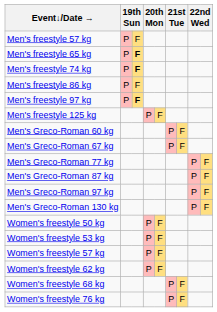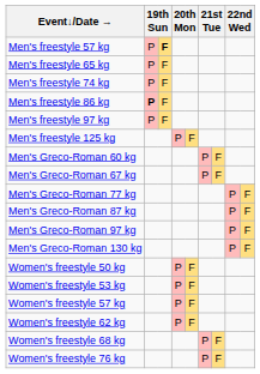Men's freestyle 57 kg | column 3: normal -> bold
Men's freestyle 65 kg | column 3: bold -> normal
Men's freestyle 74 kg | column 3: bold -> normal
Men's freestyle 86 kg | column 2: normal -> bold
Men's freestyle 97 kg | column 3: bold -> normal
